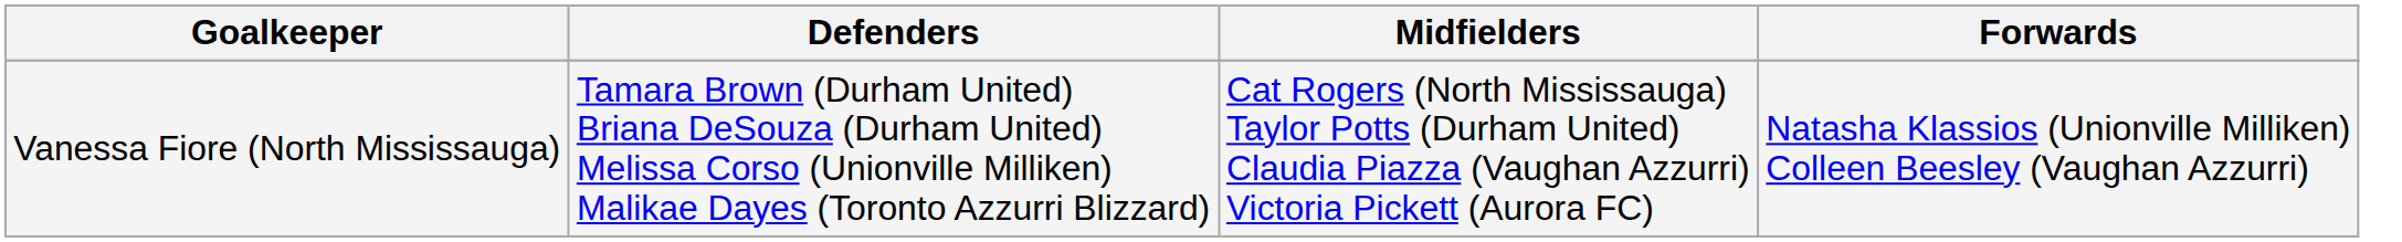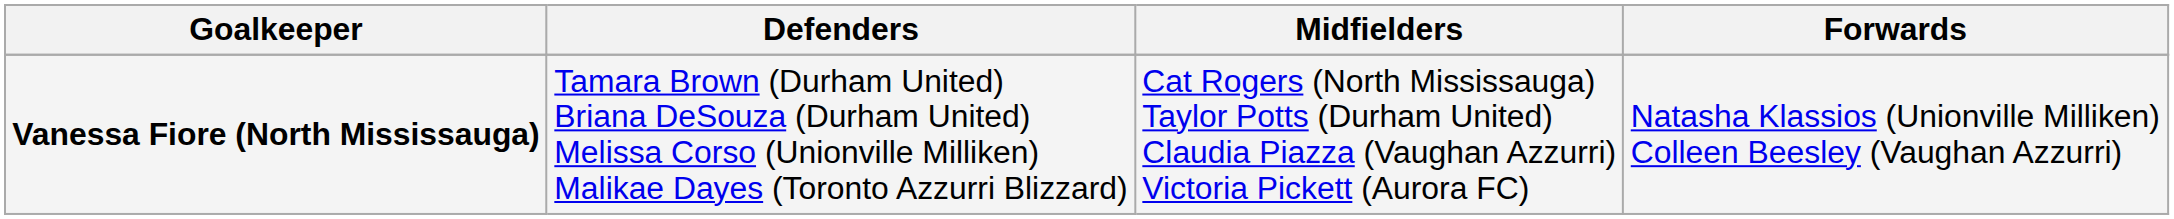Vanessa Fiore (North Mississauga) | Goalkeeper: normal -> bold
